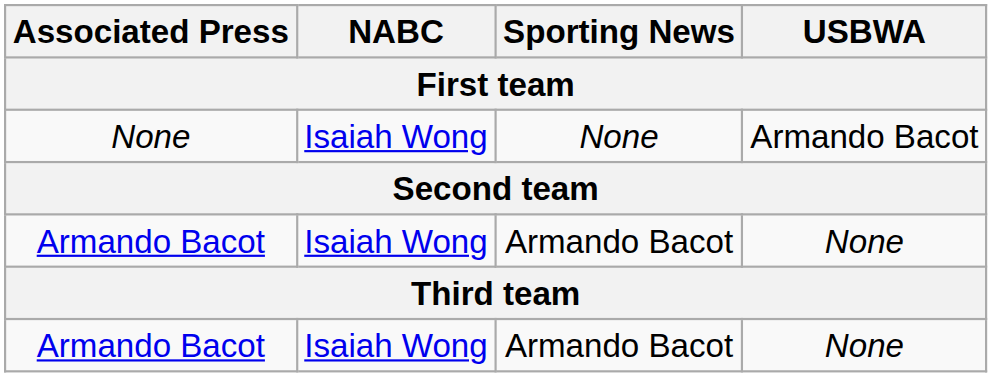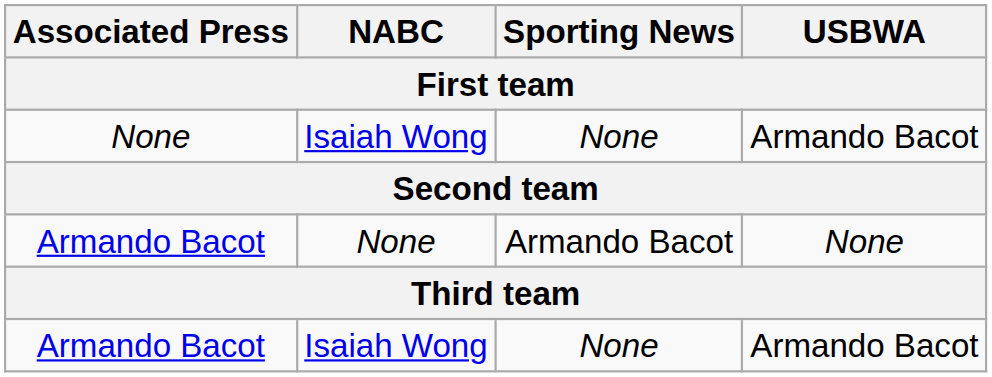row 5 | NABC: Isaiah Wong -> None
row 7 | Sporting News: Armando Bacot -> None
row 7 | USBWA: None -> Armando Bacot
